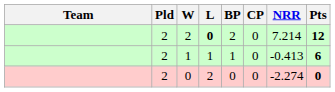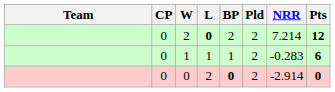columns swapped: Pld <-> CP
row 3 | NRR: -0.413 -> -0.283
row 4 | BP: normal -> bold
row 4 | NRR: -2.274 -> -2.914
